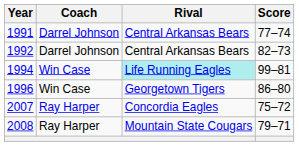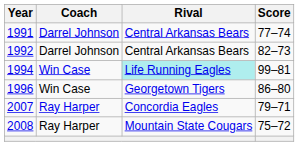2007 | Score: 75–72 -> 79–71
2008 | Score: 79–71 -> 75–72
